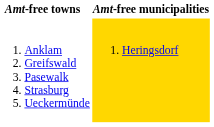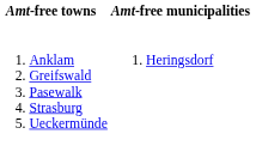Anklam Greifswald Pasewalk Strasburg Ueckermünde | Amt-free municipalities: gold background -> no background
